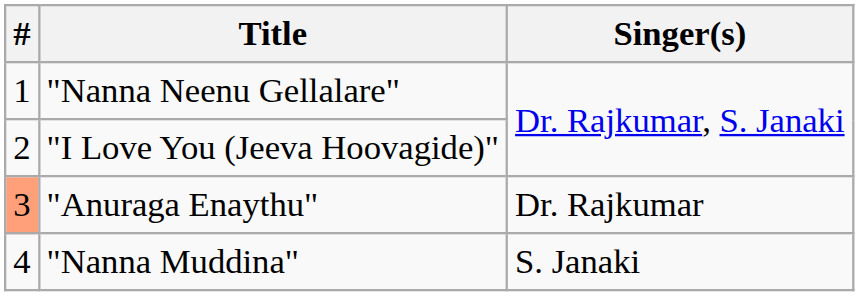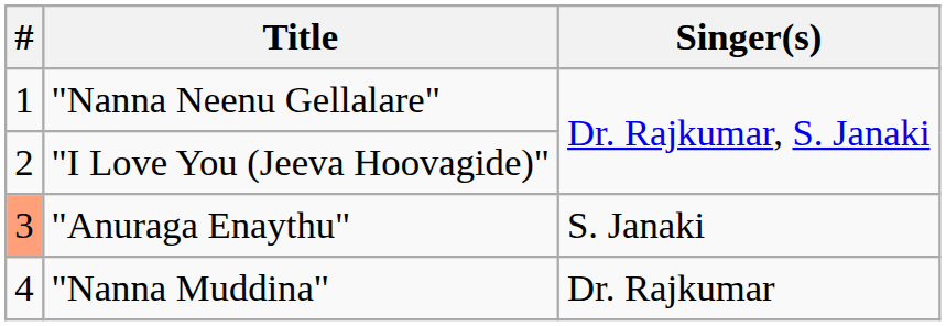"Anuraga Enaythu" | Singer(s): Dr. Rajkumar -> S. Janaki
"Nanna Muddina" | Singer(s): S. Janaki -> Dr. Rajkumar
